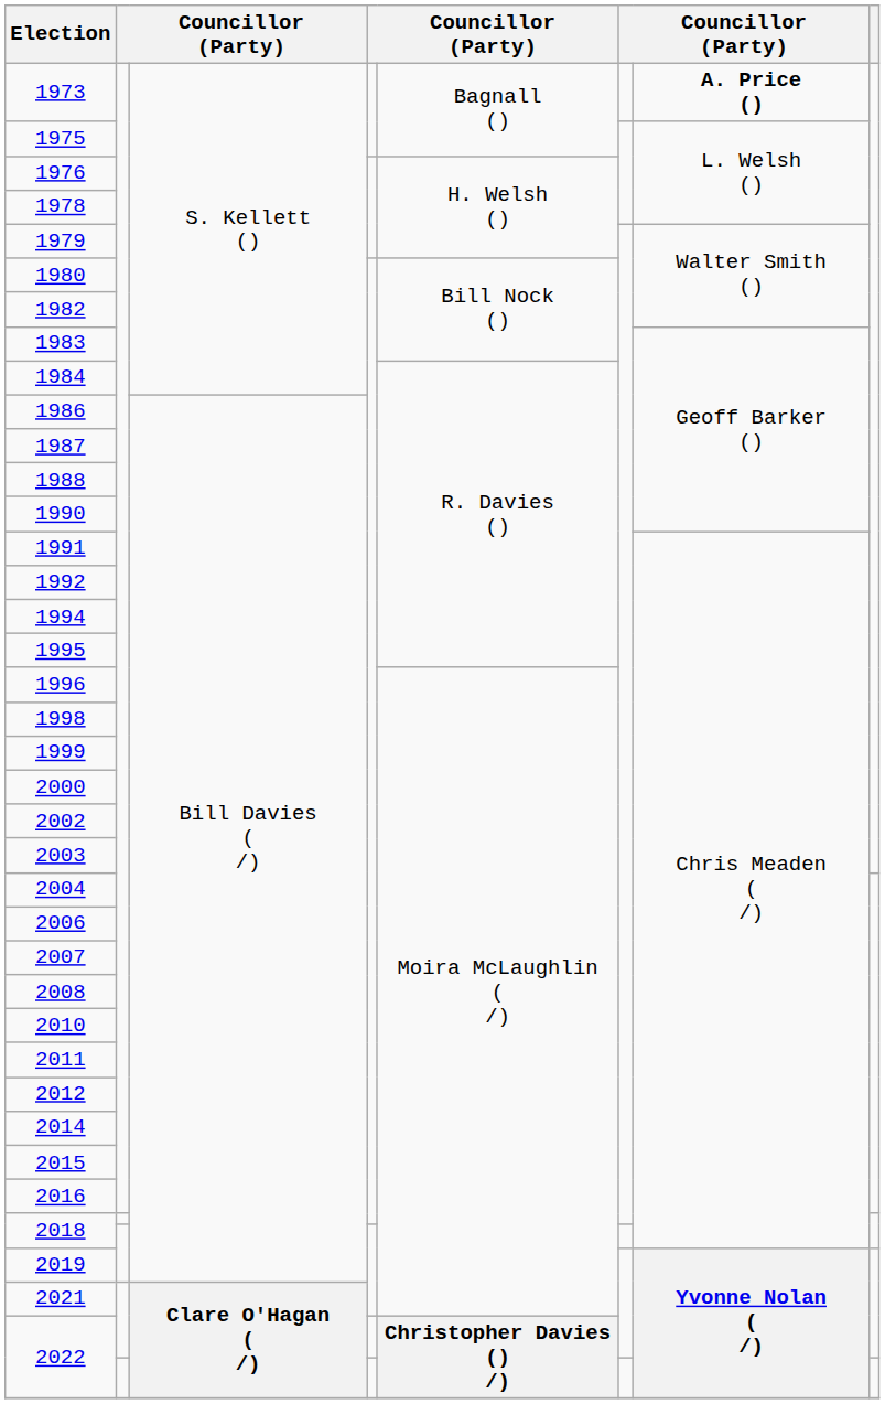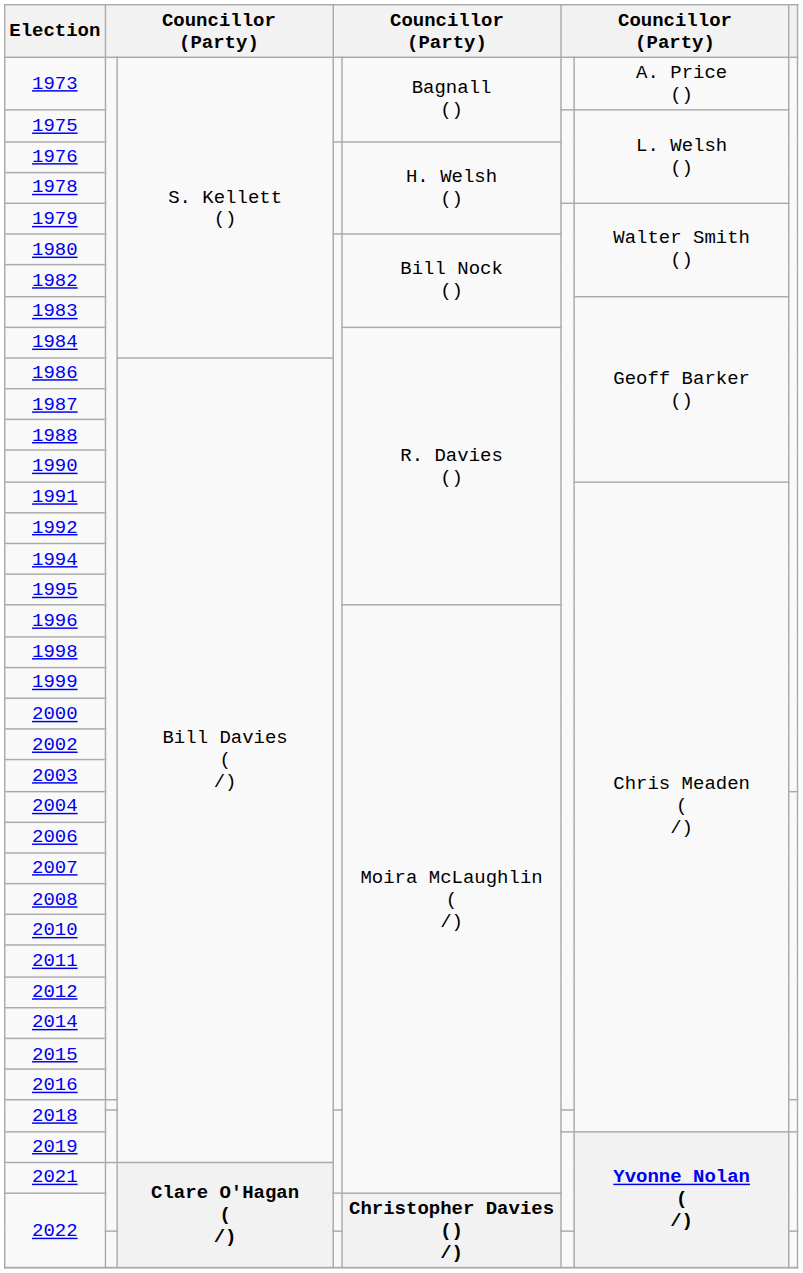1973 | column 7: bold -> normal
